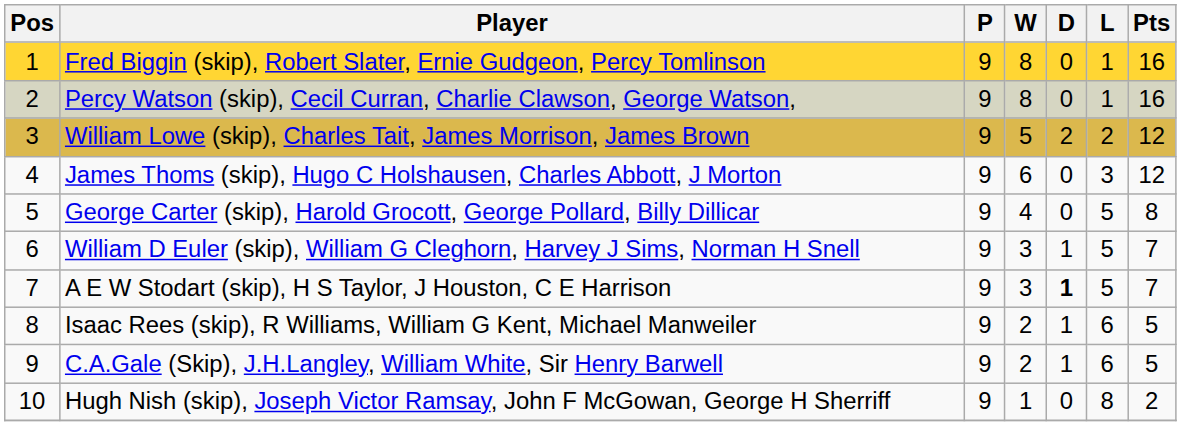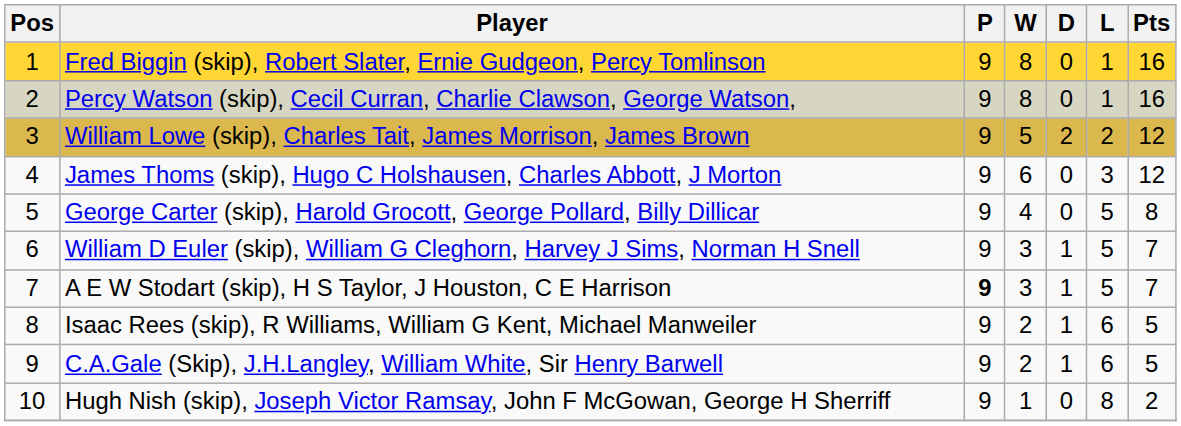A E W Stodart (skip), H S Taylor, J Houston, C E Harrison | P: normal -> bold
A E W Stodart (skip), H S Taylor, J Houston, C E Harrison | D: bold -> normal
